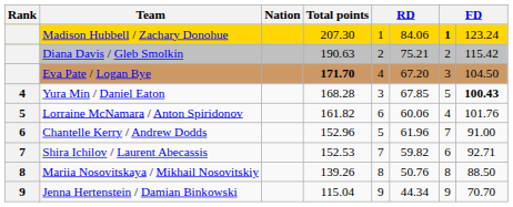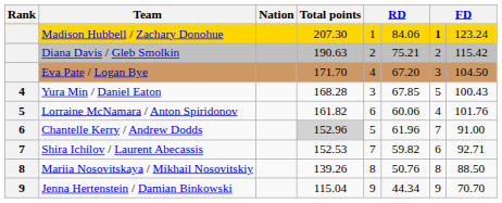Eva Pate / Logan Bye | Total points: bold -> normal
Yura Min / Daniel Eaton | column 8: bold -> normal
Chantelle Kerry / Andrew Dodds | Total points: no background -> lightgrey background
